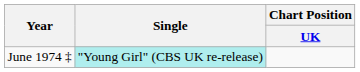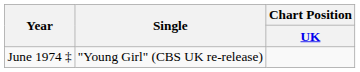June 1974 ‡ | Single: paleturquoise background -> no background
